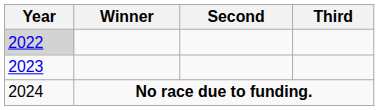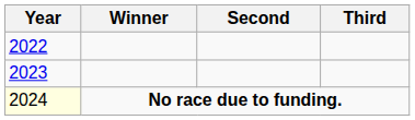2022 | Year: lightgrey background -> no background
2024 | Year: no background -> lightyellow background
